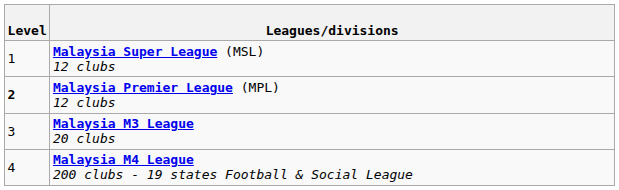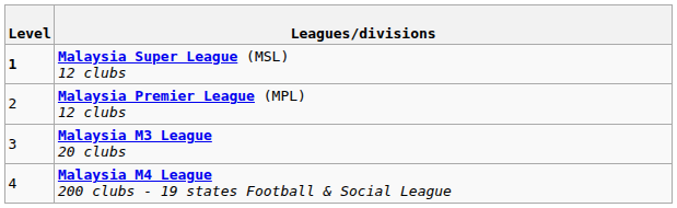Malaysia Super League (MSL) 12 clubs | Level: normal -> bold
Malaysia Premier League (MPL) 12 clubs | Level: bold -> normal
